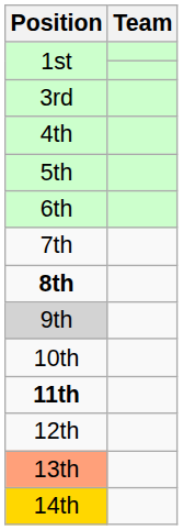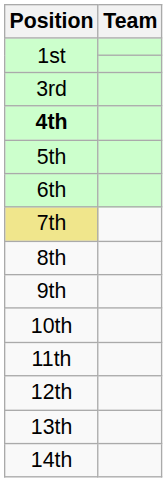row 5 | Position: normal -> bold
row 8 | Position: no background -> khaki background
row 9 | Position: bold -> normal
row 10 | Position: lightgrey background -> no background
row 12 | Position: bold -> normal
row 14 | Position: lightsalmon background -> no background
row 15 | Position: gold background -> no background
